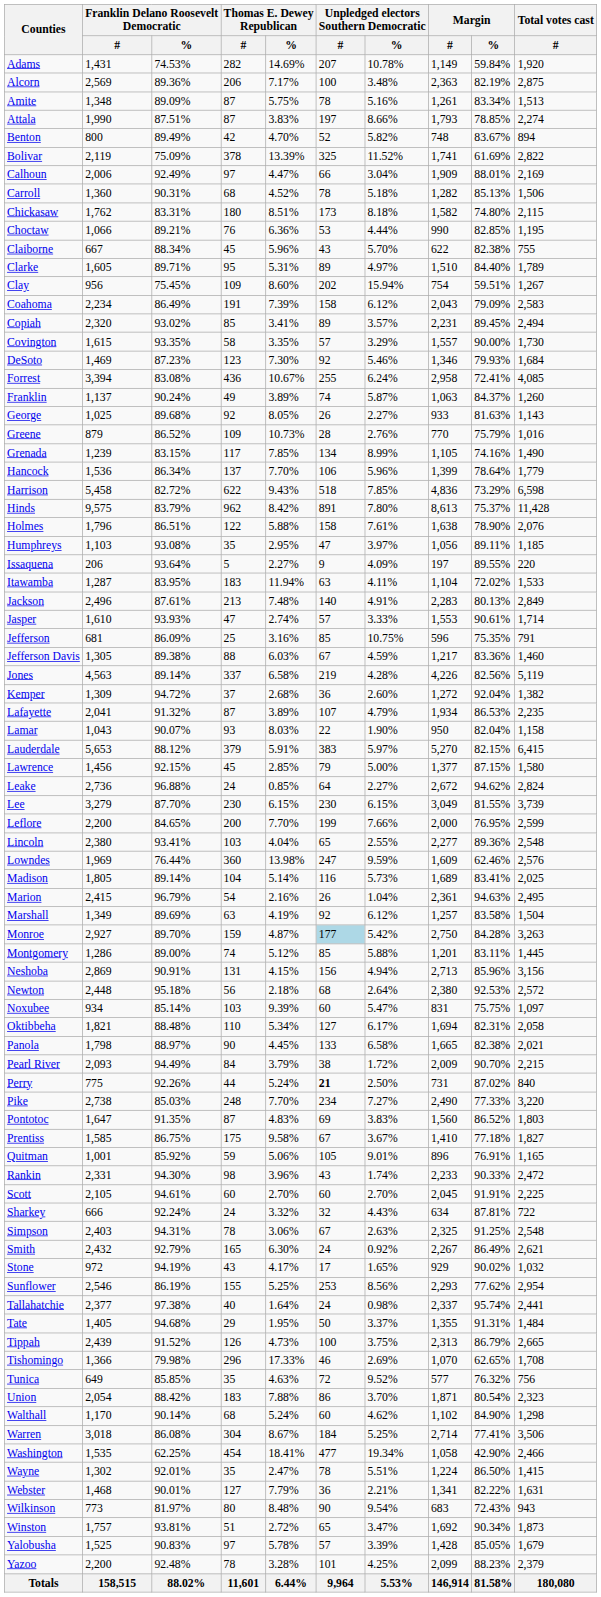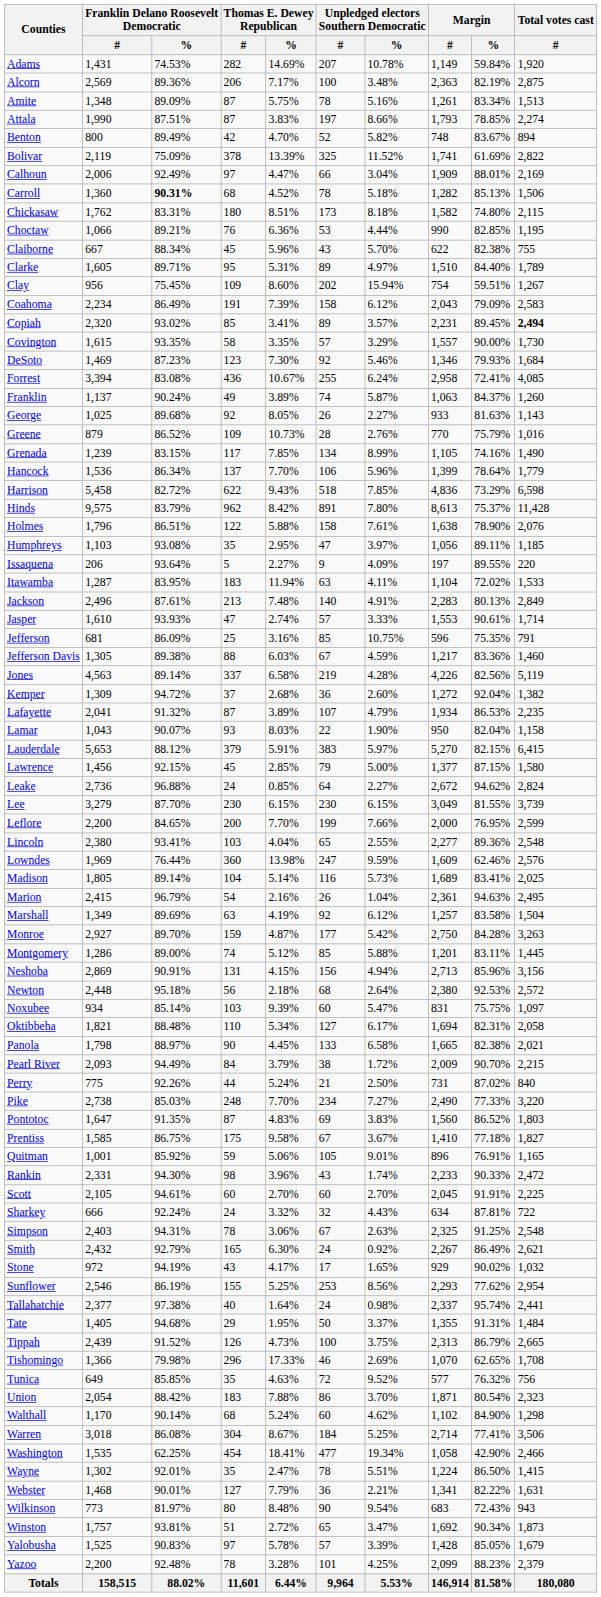Carroll | Franklin Delano Roosevelt Democratic / %: normal -> bold
Copiah | Total votes cast / #: normal -> bold
Monroe | Unpledged electors Southern Democratic / #: lightblue background -> no background
Perry | Unpledged electors Southern Democratic / #: bold -> normal
